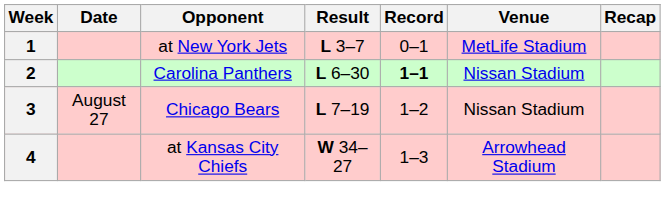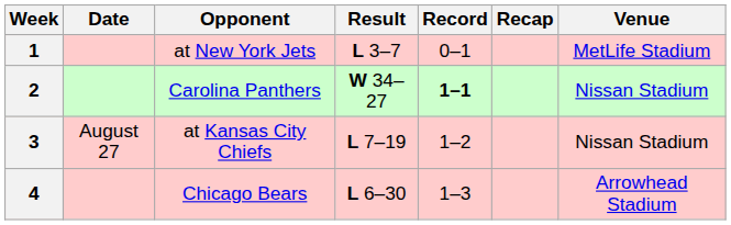columns swapped: Venue <-> Recap
2 | Result: L 6–30 -> W 34–27
3 | Opponent: Chicago Bears -> at Kansas City Chiefs
4 | Opponent: at Kansas City Chiefs -> Chicago Bears
4 | Result: W 34–27 -> L 6–30
